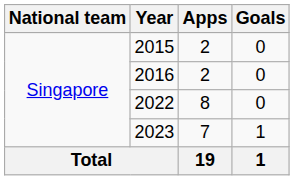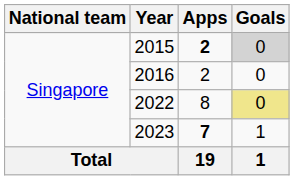2015 | Apps: normal -> bold
2015 | Goals: no background -> lightgrey background
2022 | Goals: no background -> khaki background
2023 | Apps: normal -> bold
